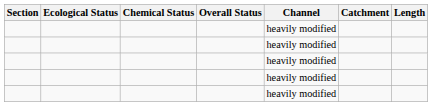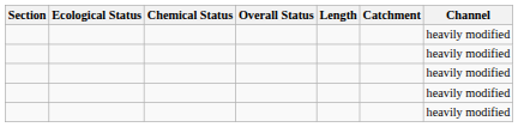columns swapped: Length <-> Channel
